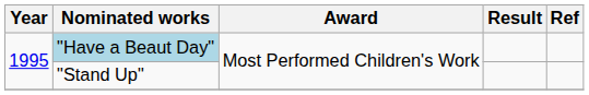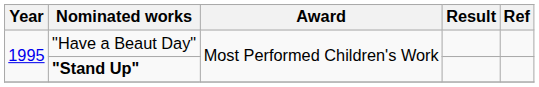"Have a Beaut Day" | Nominated works: lightblue background -> no background
"Stand Up" | Nominated works: normal -> bold
